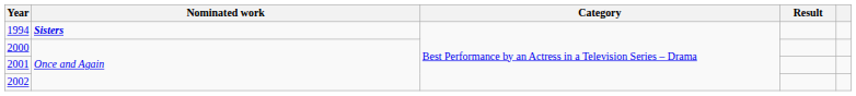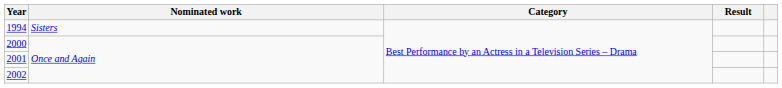1994 | Nominated work: bold -> normal
